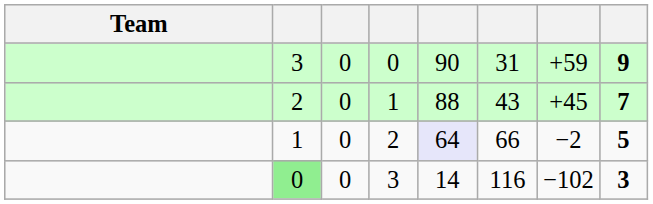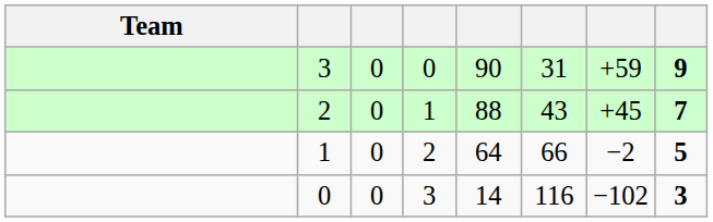row 4 | column 5: lavender background -> no background
row 5 | column 2: lightgreen background -> no background
